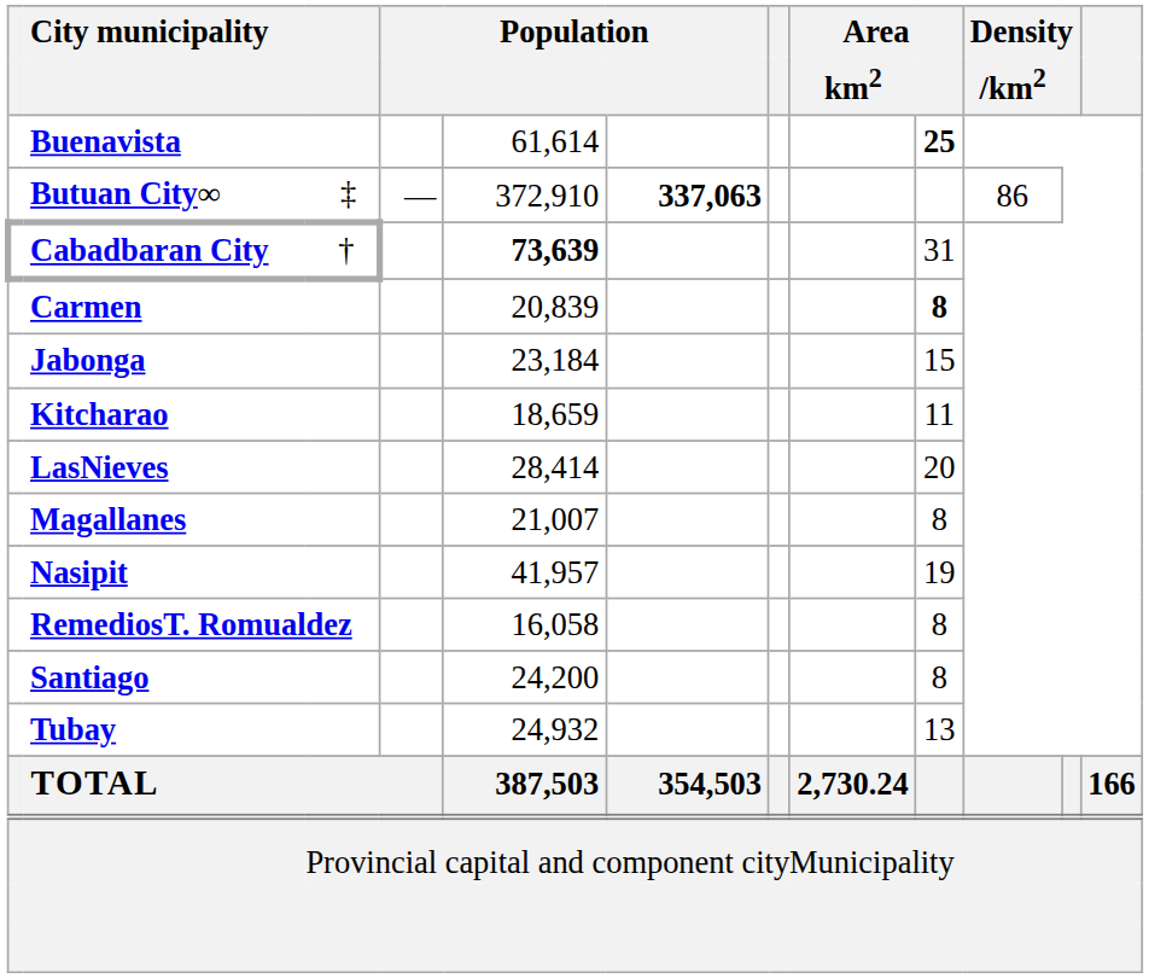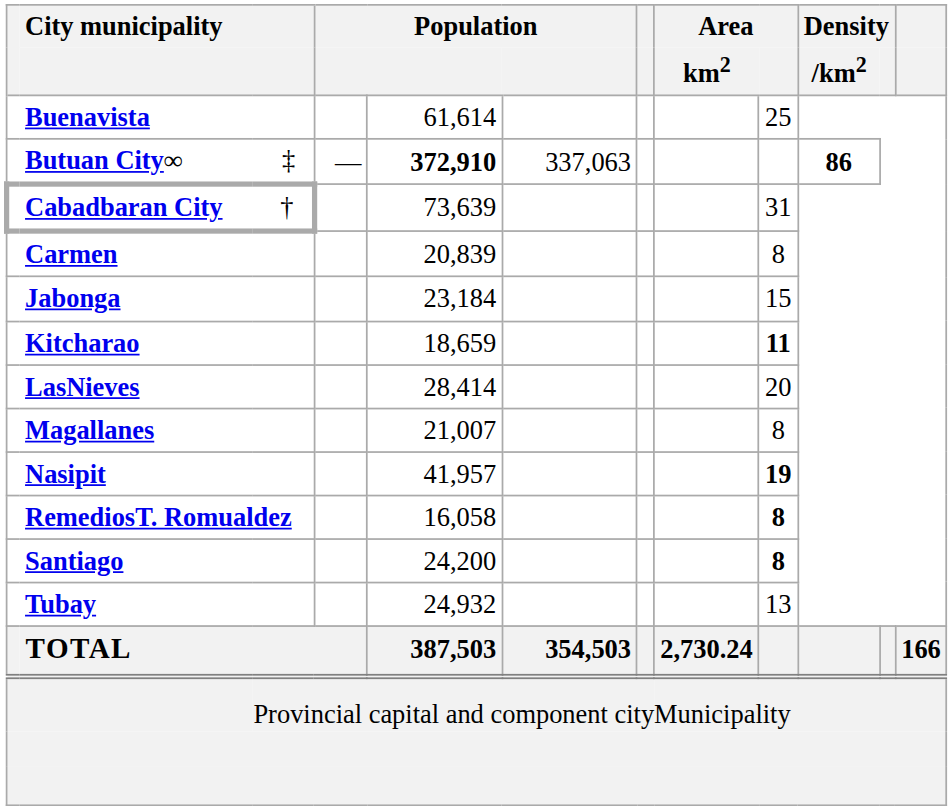Buenavista | Area: bold -> normal
‡ | column 5: normal -> bold
‡ | column 6: bold -> normal
‡ | Density / km2: normal -> bold
† | column 5: bold -> normal
Carmen | Area: bold -> normal
Kitcharao | Area: normal -> bold
Nasipit | Area: normal -> bold
RemediosT. Romualdez | Area: normal -> bold
Santiago | Area: normal -> bold
